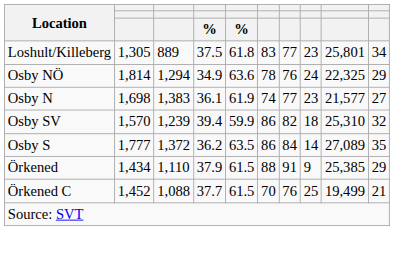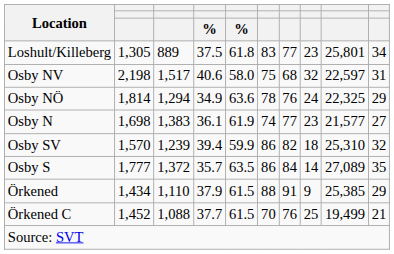+ row: Osby NV | 2,198 | 1,517 | 40.6 | 58.0 | 75 | 68 | 32 | 22,597 | 31
Osby S | column 4: 36.2 -> 35.7
